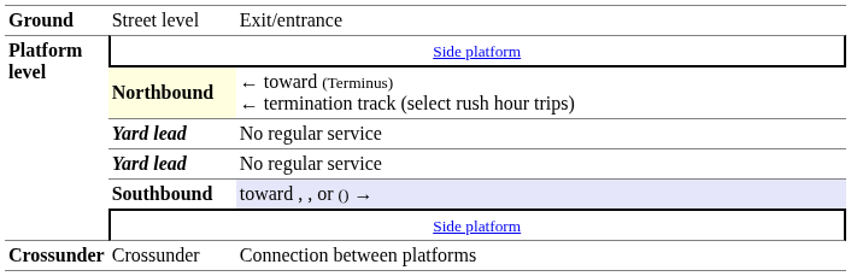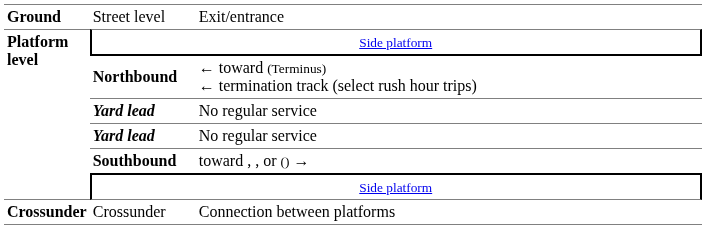Northbound | column 2: lightyellow background -> no background
Southbound | column 3: lavender background -> no background
